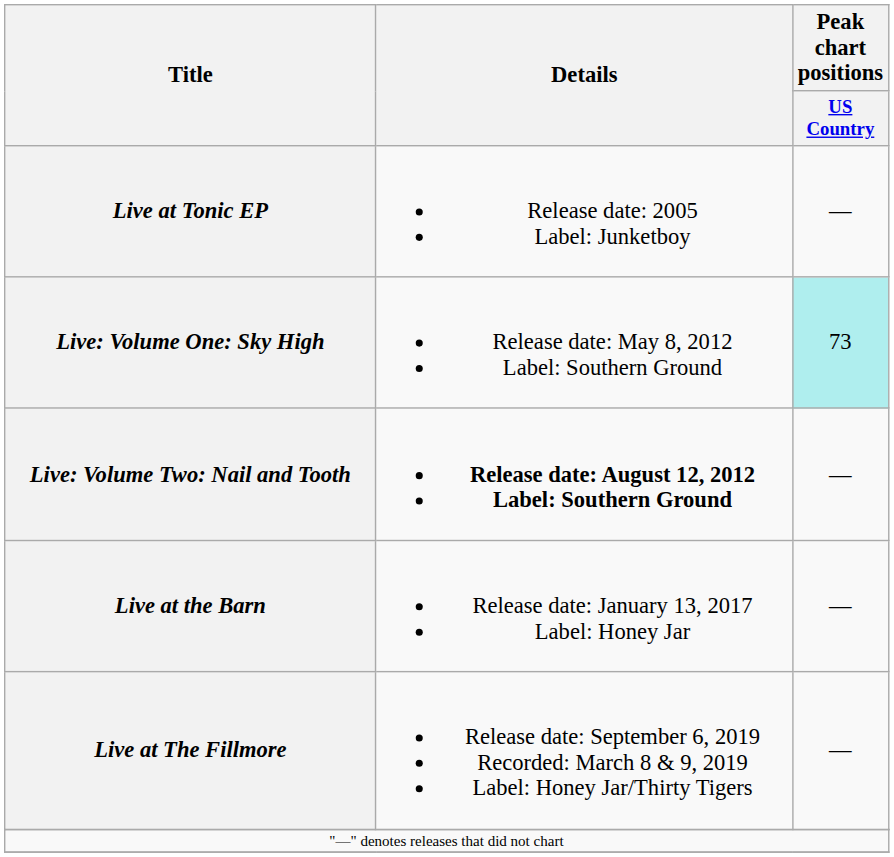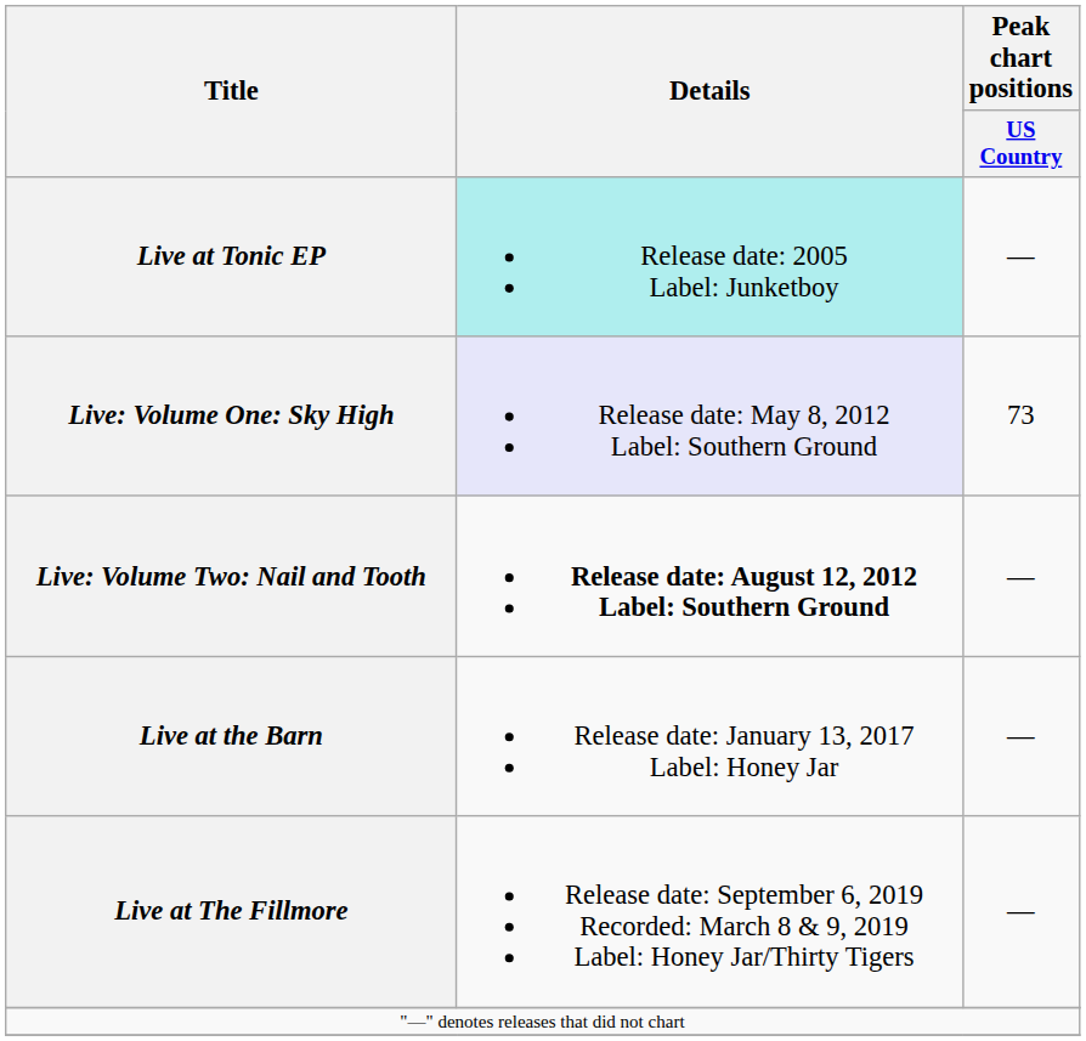Live at Tonic EP | Details: no background -> paleturquoise background
Live: Volume One: Sky High | Details: no background -> lavender background
Live: Volume One: Sky High | Peak chart positions / US Country: paleturquoise background -> no background
